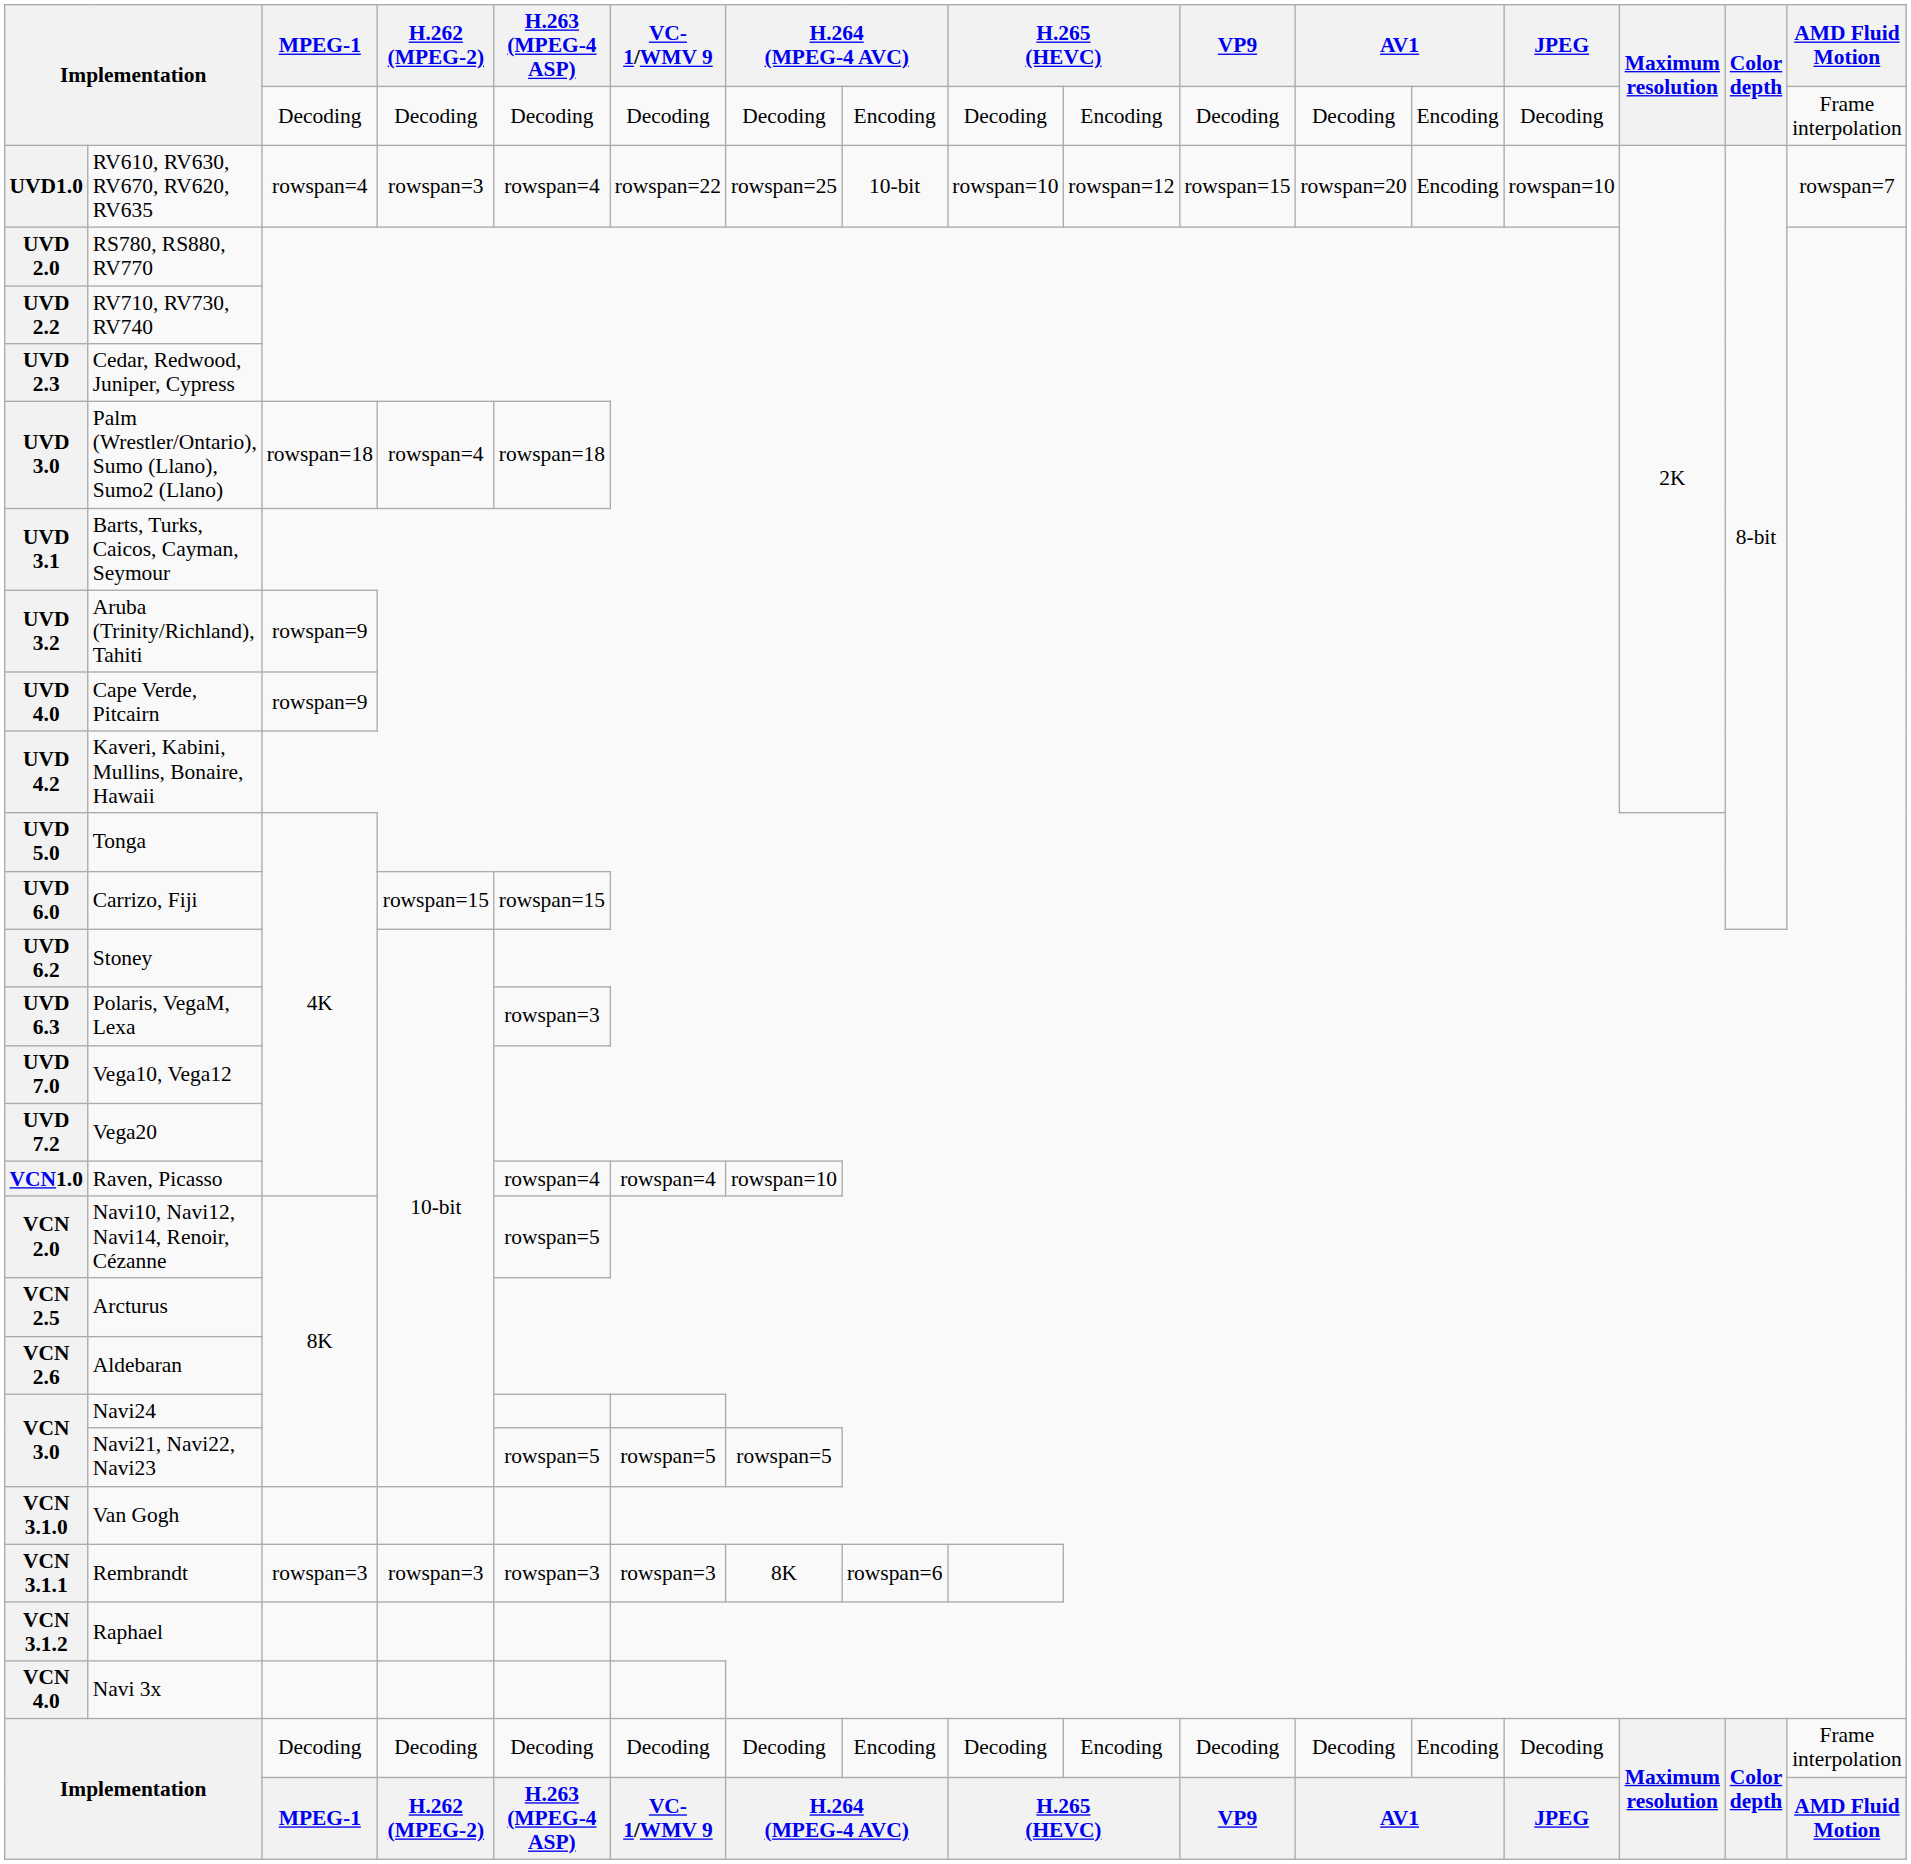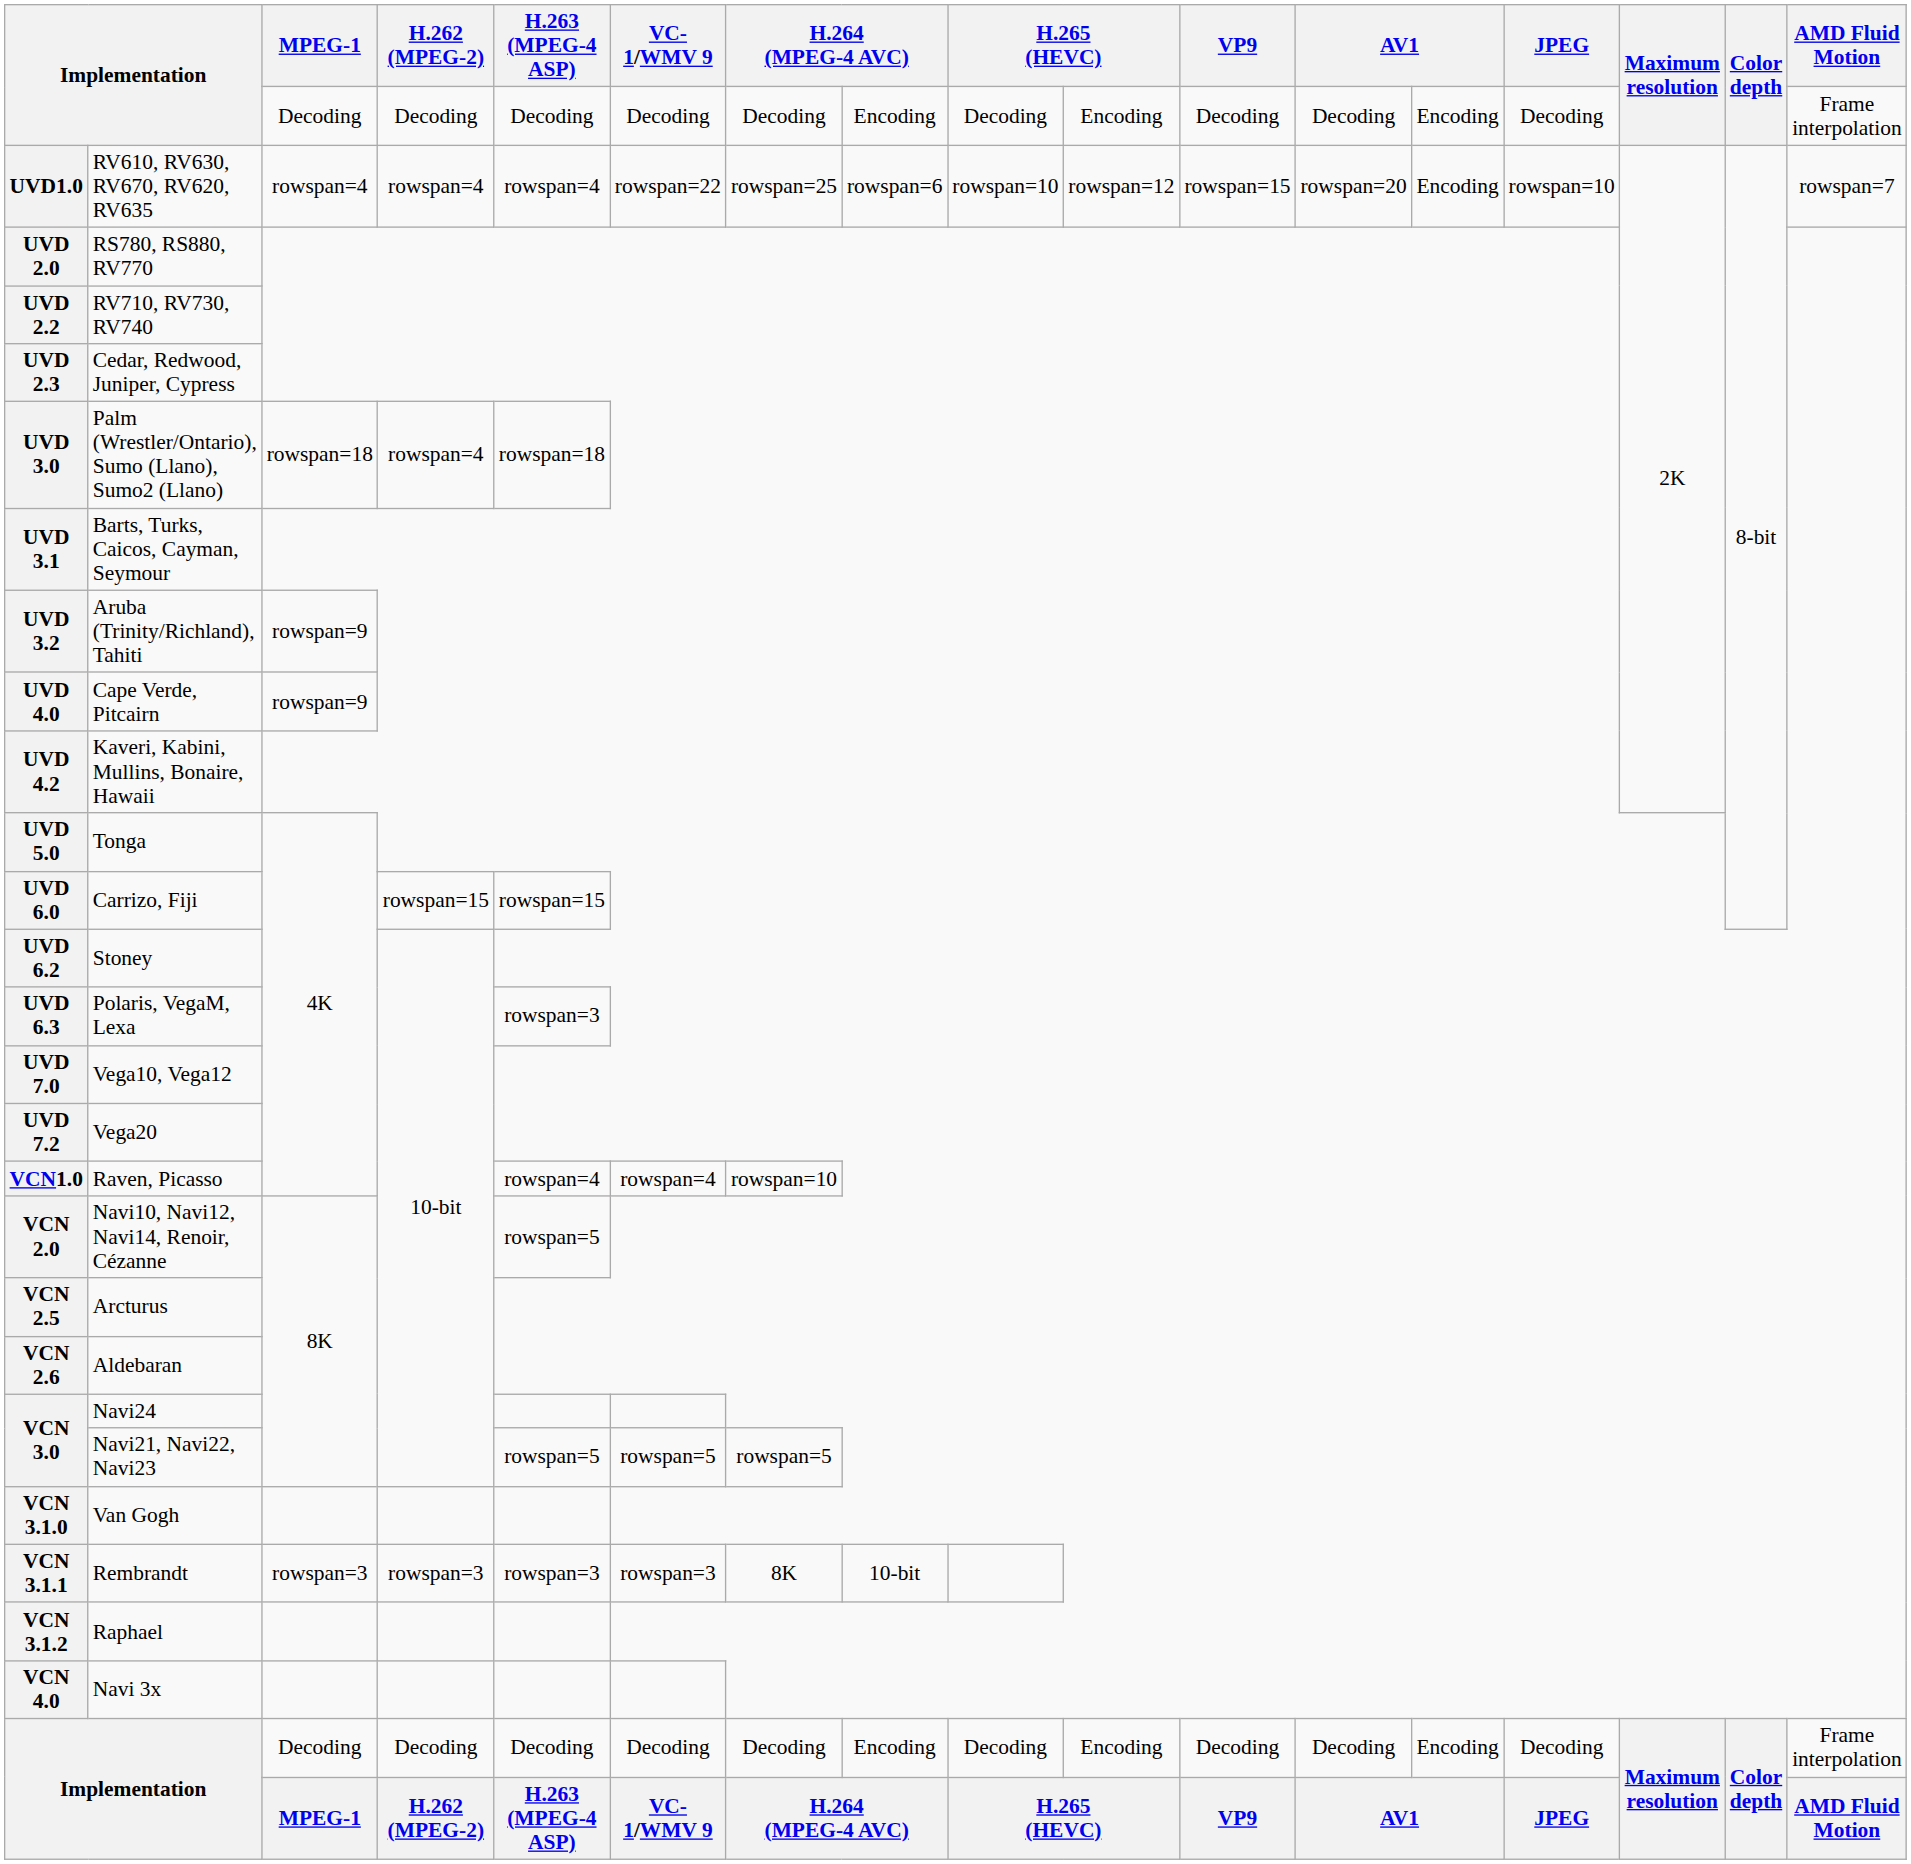UVD1.0 | H.262 (MPEG-2): rowspan=3 -> rowspan=4
UVD1.0 | column 8: 10-bit -> rowspan=6
VCN 3.1.1 | column 8: rowspan=6 -> 10-bit
